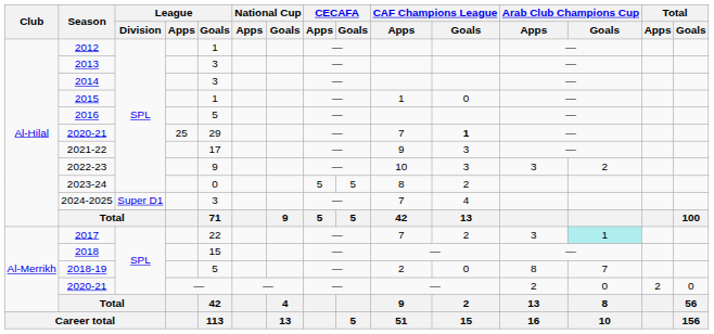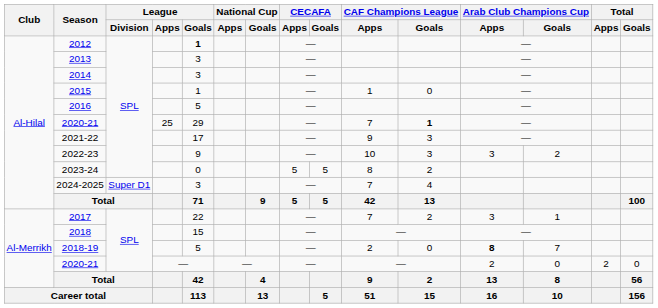2012 | League / Goals: normal -> bold
2017 | Arab Club Champions Cup / Goals: paleturquoise background -> no background
2018-19 | Arab Club Champions Cup / Apps: normal -> bold
